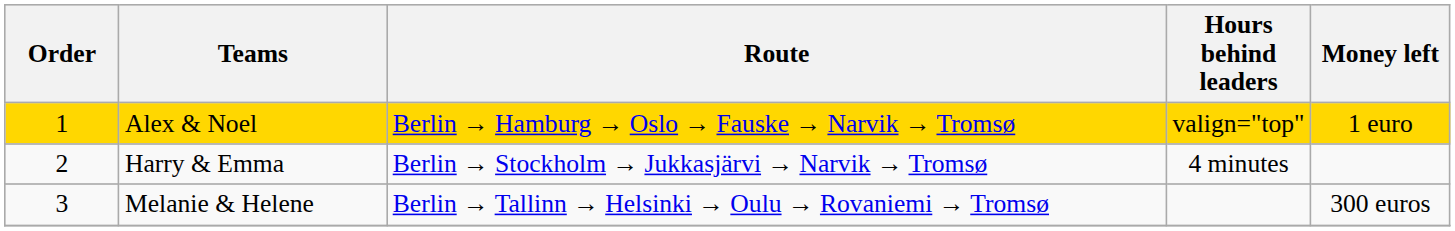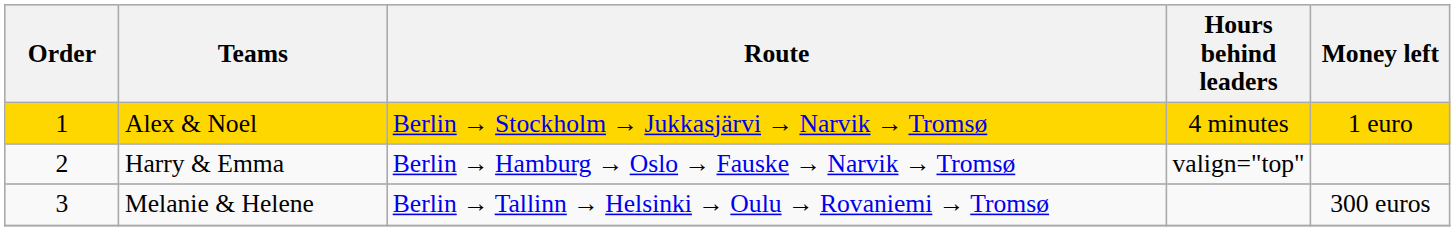Alex & Noel | Route: Berlin → Hamburg → Oslo → Fauske → Narvik → Tromsø -> Berlin → Stockholm → Jukkasjärvi → Narvik → Tromsø
Alex & Noel | Hours behind leaders: valign="top" -> 4 minutes
Harry & Emma | Route: Berlin → Stockholm → Jukkasjärvi → Narvik → Tromsø -> Berlin → Hamburg → Oslo → Fauske → Narvik → Tromsø
Harry & Emma | Hours behind leaders: 4 minutes -> valign="top"
